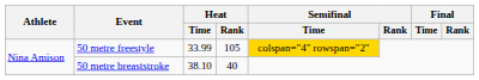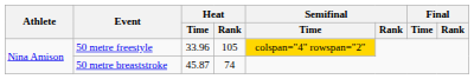50 metre freestyle | Heat / Time: 33.99 -> 33.96
50 metre breaststroke | Heat / Time: 38.10 -> 45.87
50 metre breaststroke | Heat / Rank: 40 -> 74
